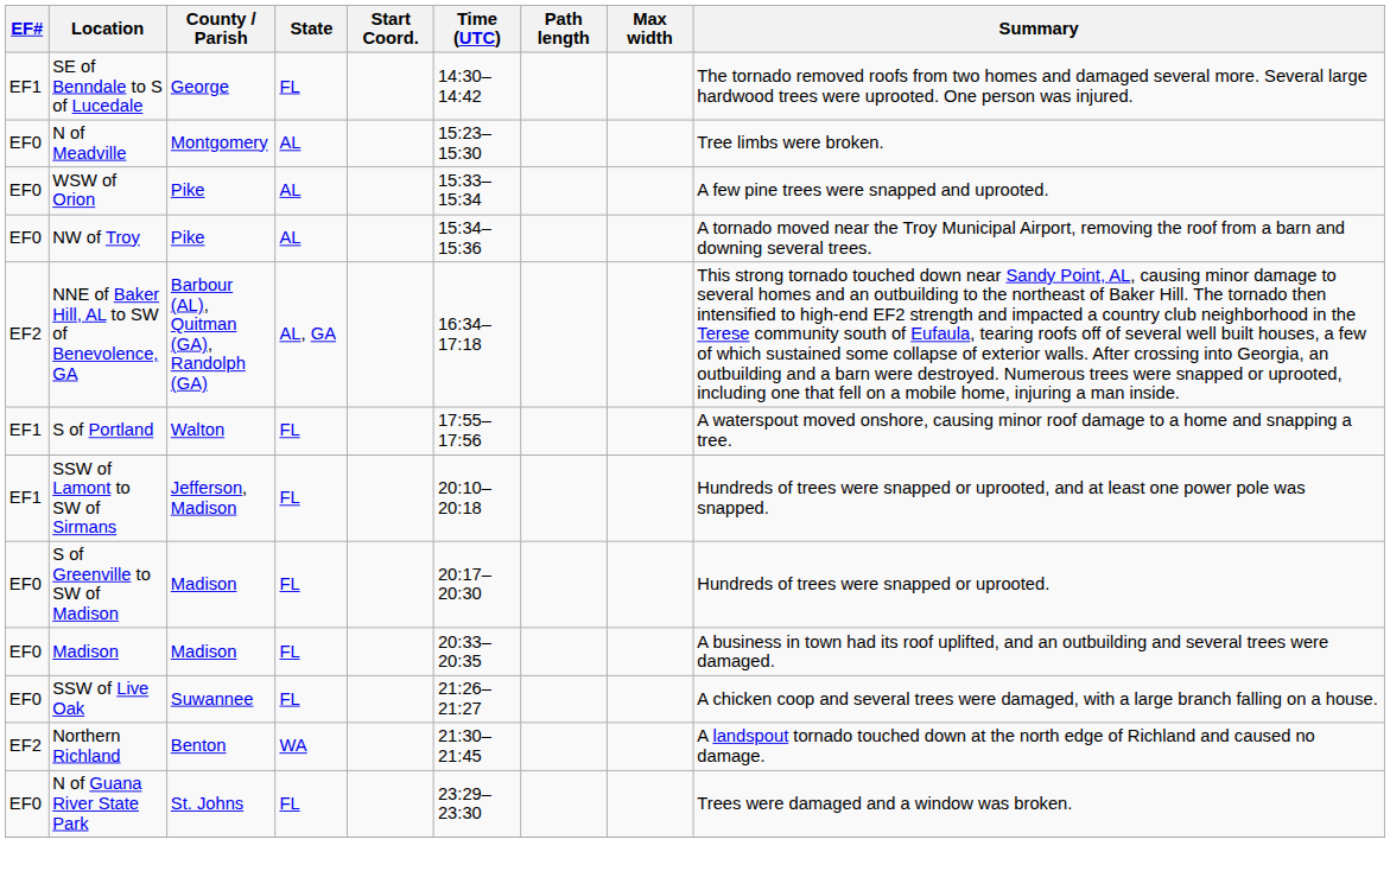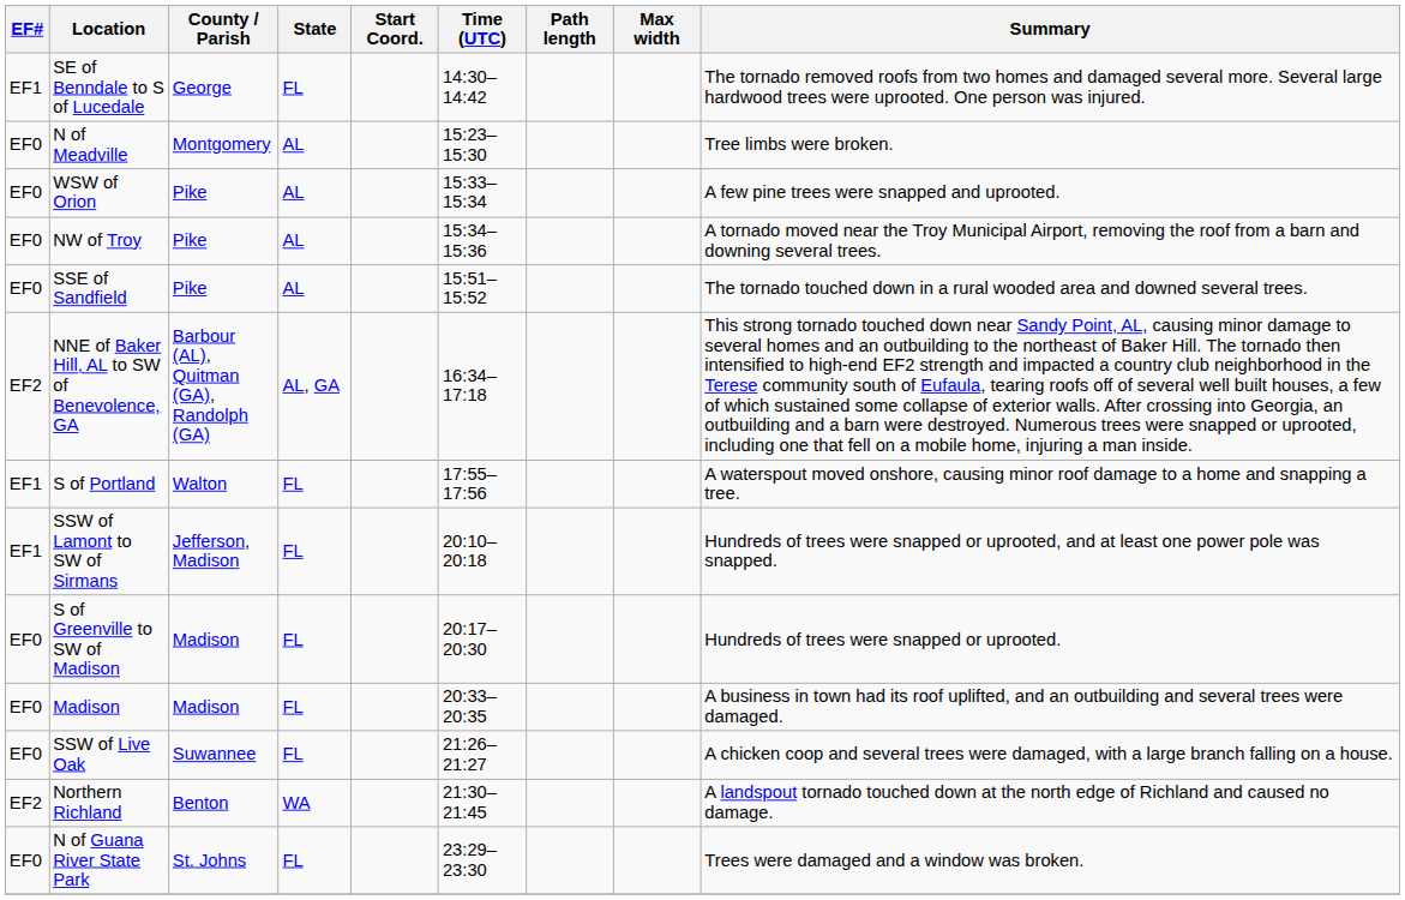+ row: EF0 | SSE of Sandfield | Pike | AL | 15:51–15:52 | The tornado touched down in a rural wooded area and downed several trees.
